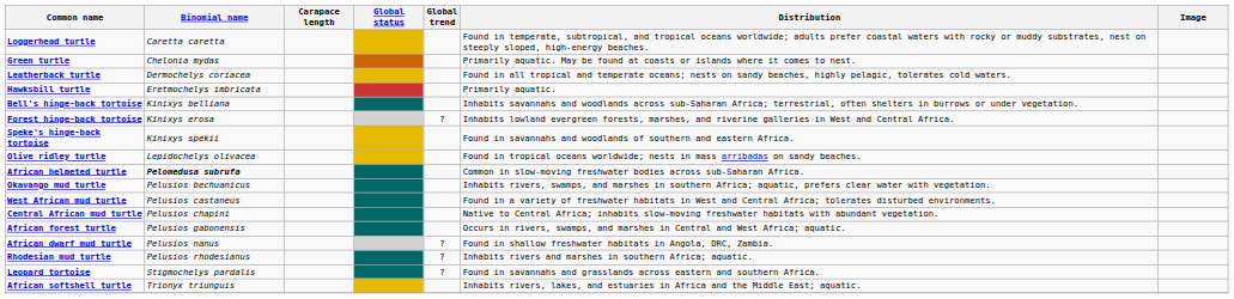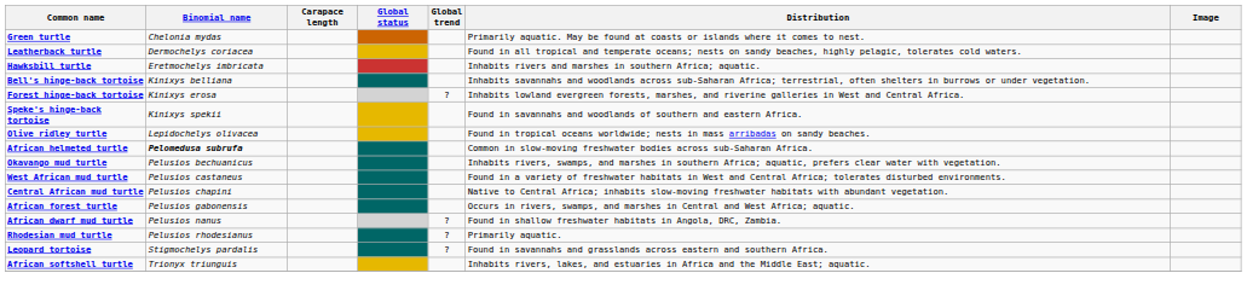- row: Loggerhead turtle | Caretta caretta | Found in temperate, subtropical, and tropical oceans worldwide; adults prefer coastal waters with rocky or muddy substrates, nest on steeply sloped, high-energy beaches.
Hawksbill turtle | Distribution: Primarily aquatic. -> Inhabits rivers and marshes in southern Africa; aquatic.
Rhodesian mud turtle | Distribution: Inhabits rivers and marshes in southern Africa; aquatic. -> Primarily aquatic.
